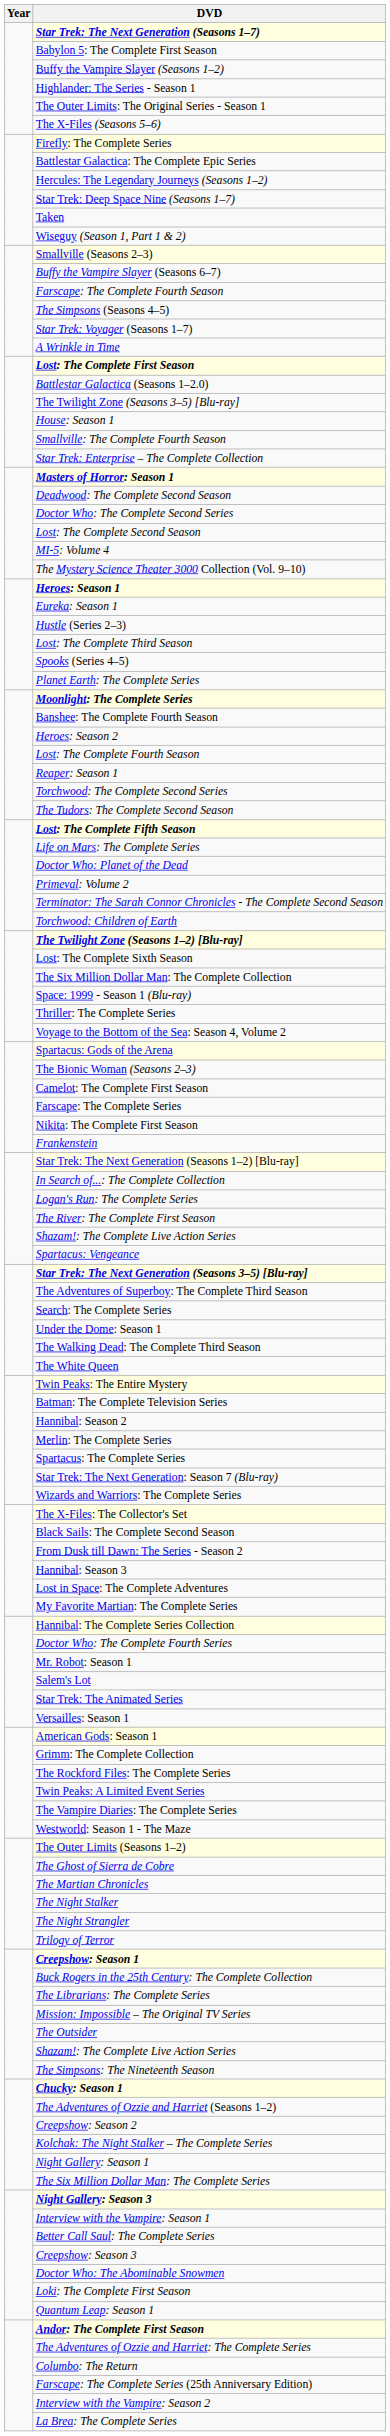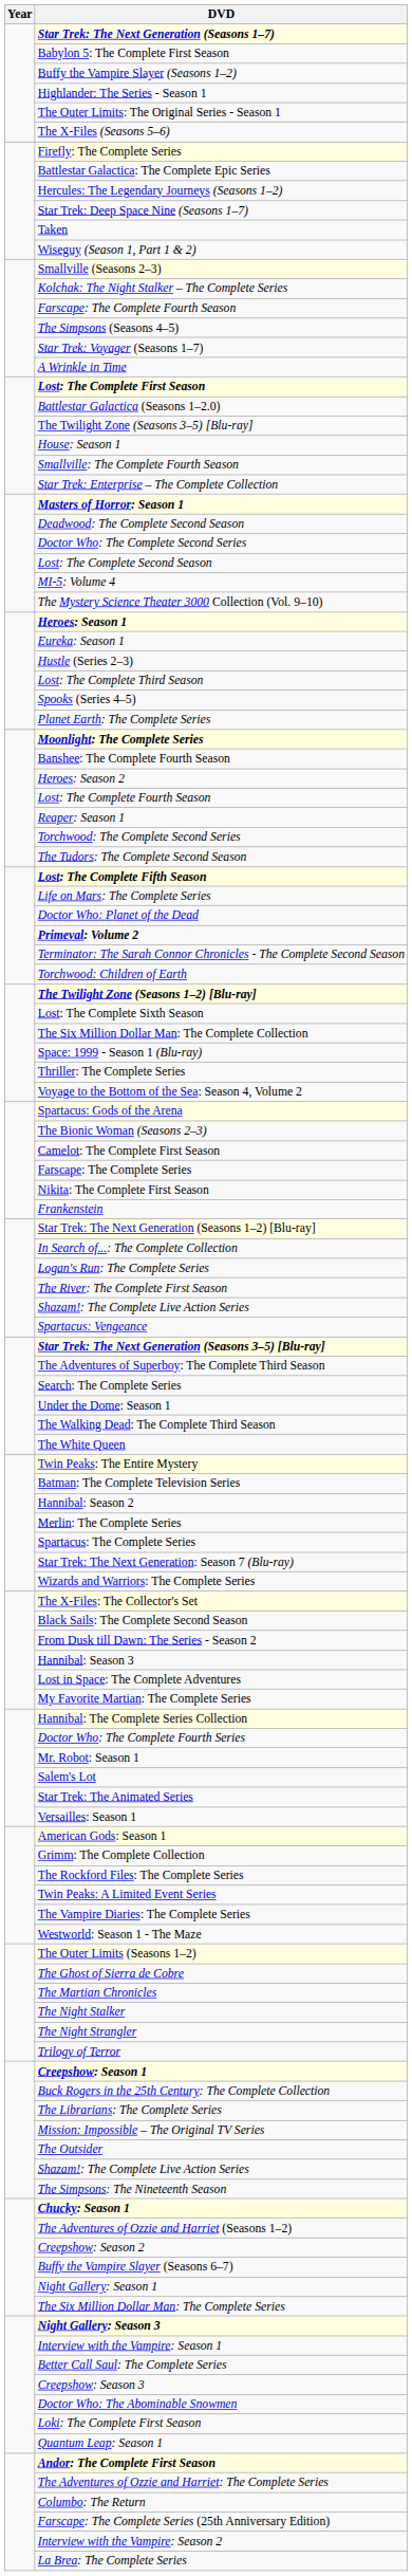row 15 | DVD: Buffy the Vampire Slayer (Seasons 6–7) -> Kolchak: The Night Stalker – The Complete Series
row 48 | DVD: normal -> bold
row 116 | DVD: Kolchak: The Night Stalker – The Complete Series -> Buffy the Vampire Slayer (Seasons 6–7)
